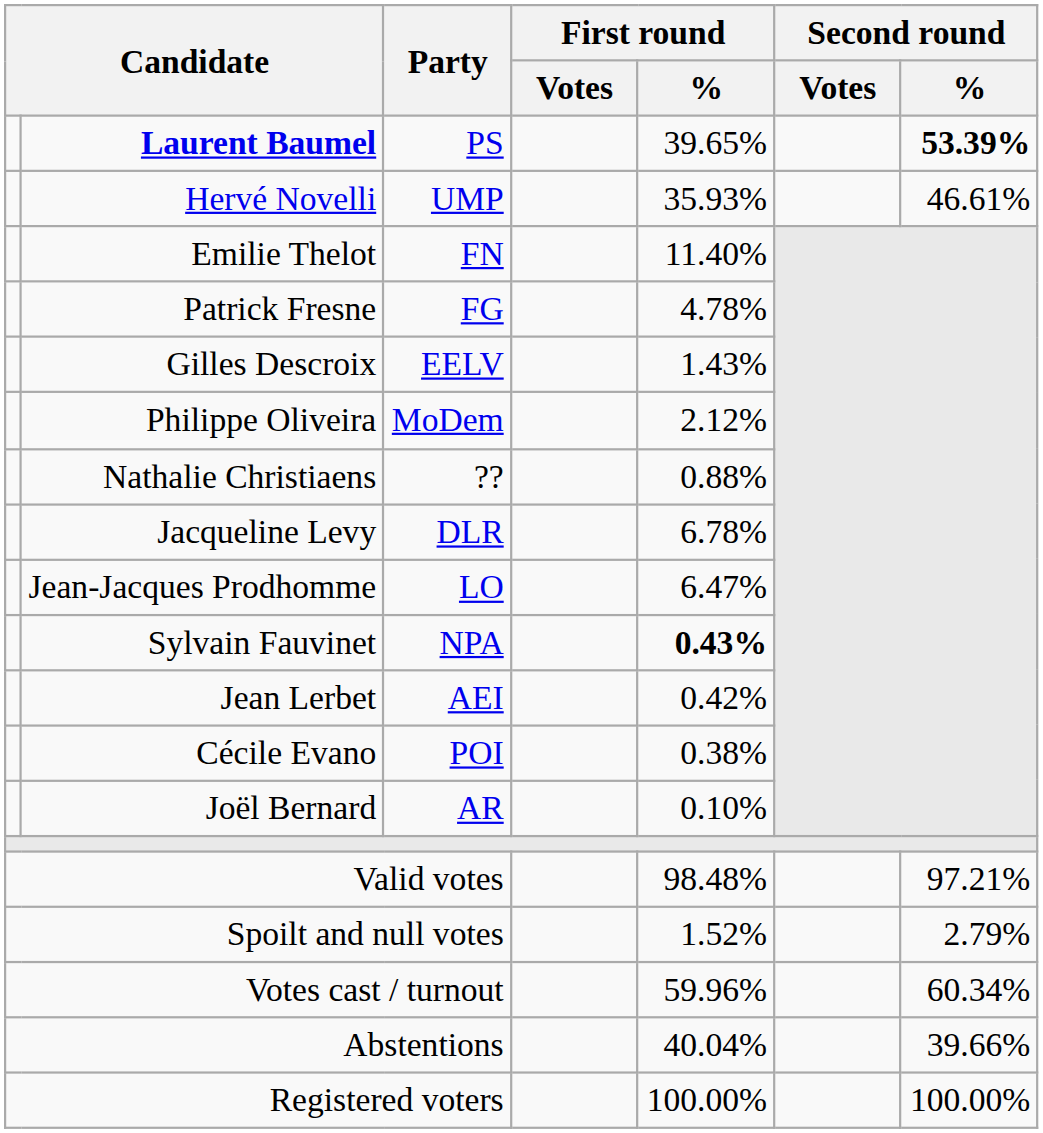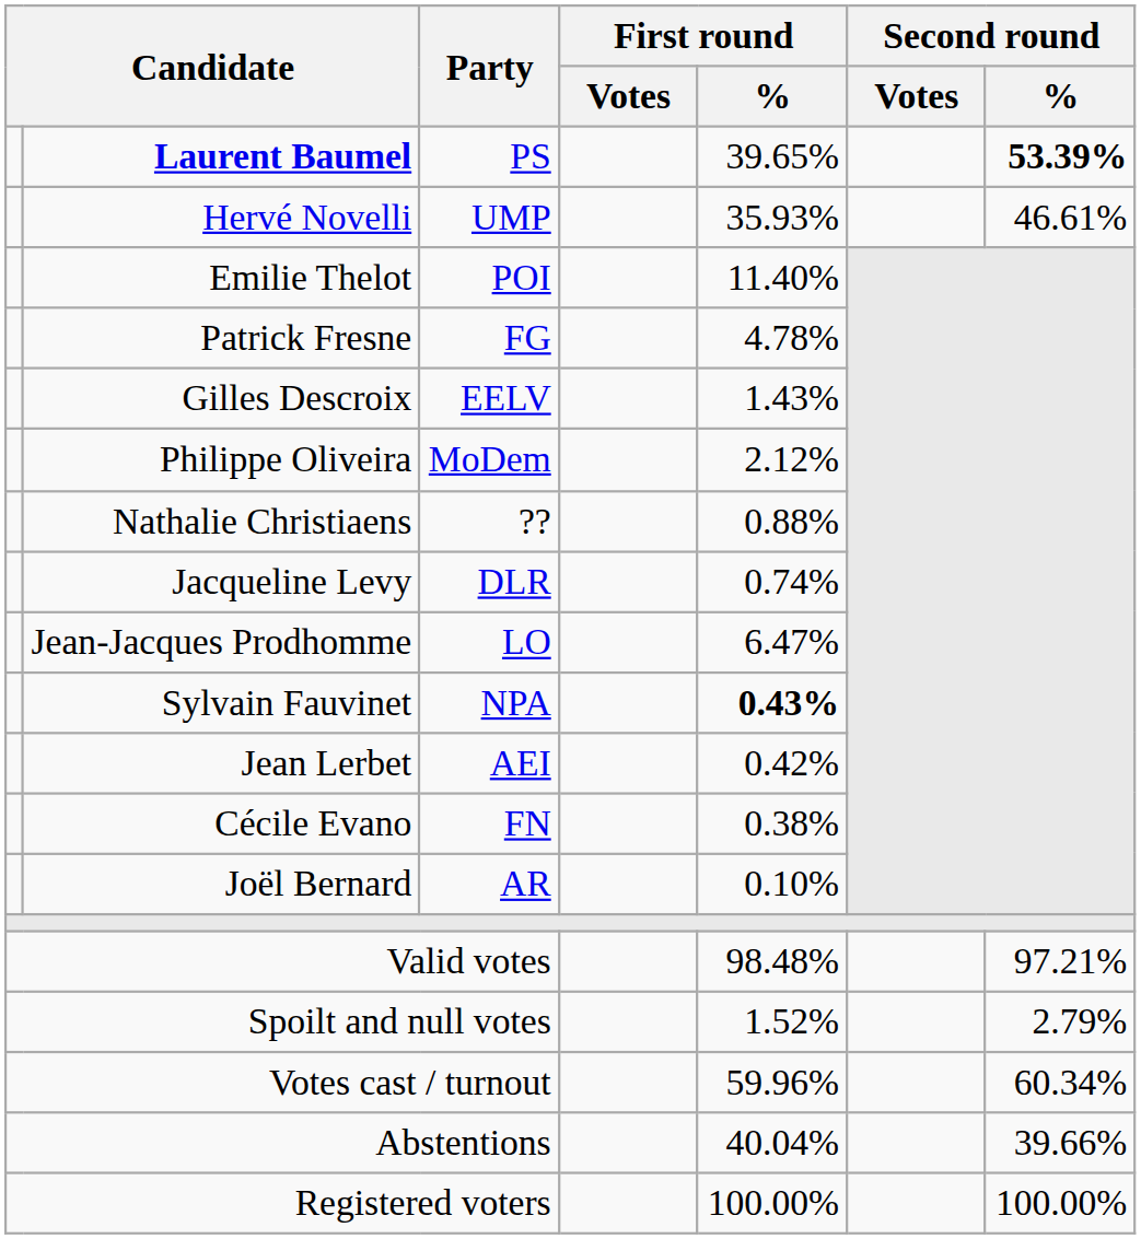Emilie Thelot | Party: FN -> POI
Jacqueline Levy | First round / %: 6.78% -> 0.74%
Cécile Evano | Party: POI -> FN
